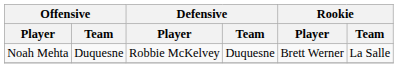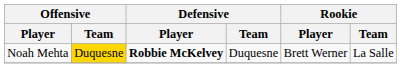Noah Mehta | Offensive / Team: no background -> gold background
Noah Mehta | Defensive / Player: normal -> bold
